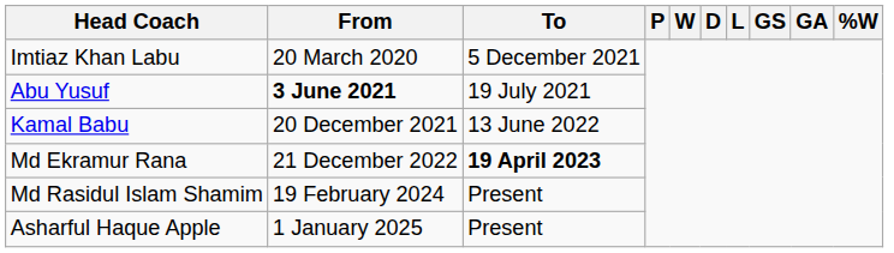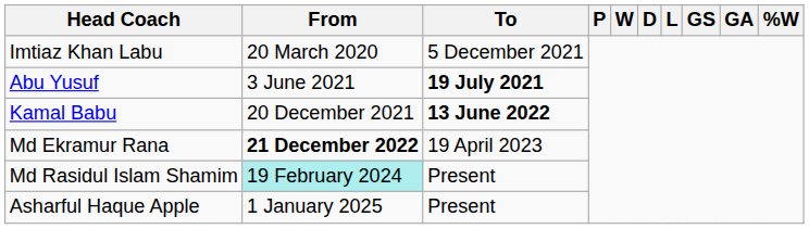Abu Yusuf | From: bold -> normal
Abu Yusuf | To: normal -> bold
Kamal Babu | To: normal -> bold
Md Ekramur Rana | From: normal -> bold
Md Ekramur Rana | To: bold -> normal
Md Rasidul Islam Shamim | From: no background -> paleturquoise background
